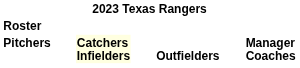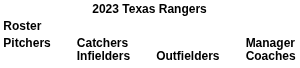Pitchers | column 2: lightyellow background -> no background
